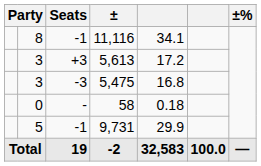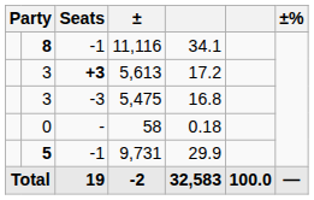11,116 | column 2: normal -> bold
5,613 | Seats: normal -> bold
9,731 | column 2: normal -> bold
